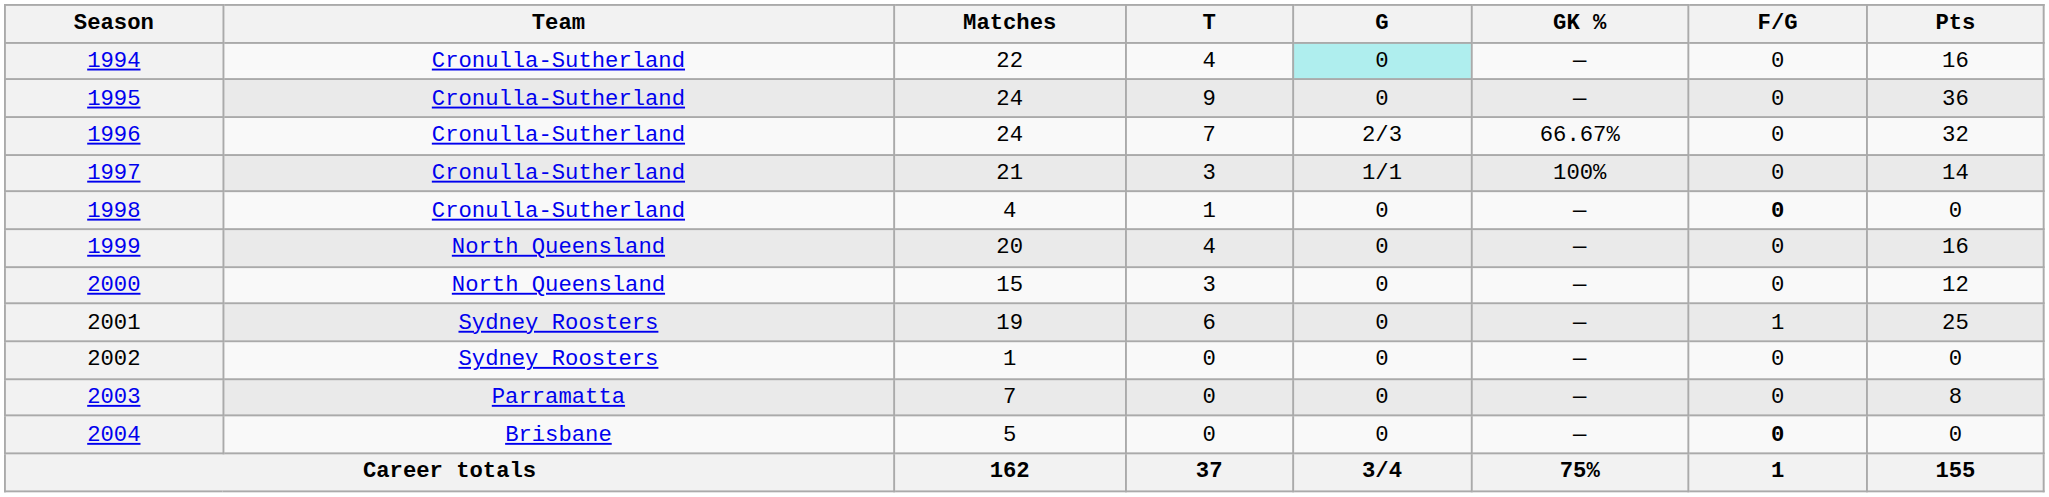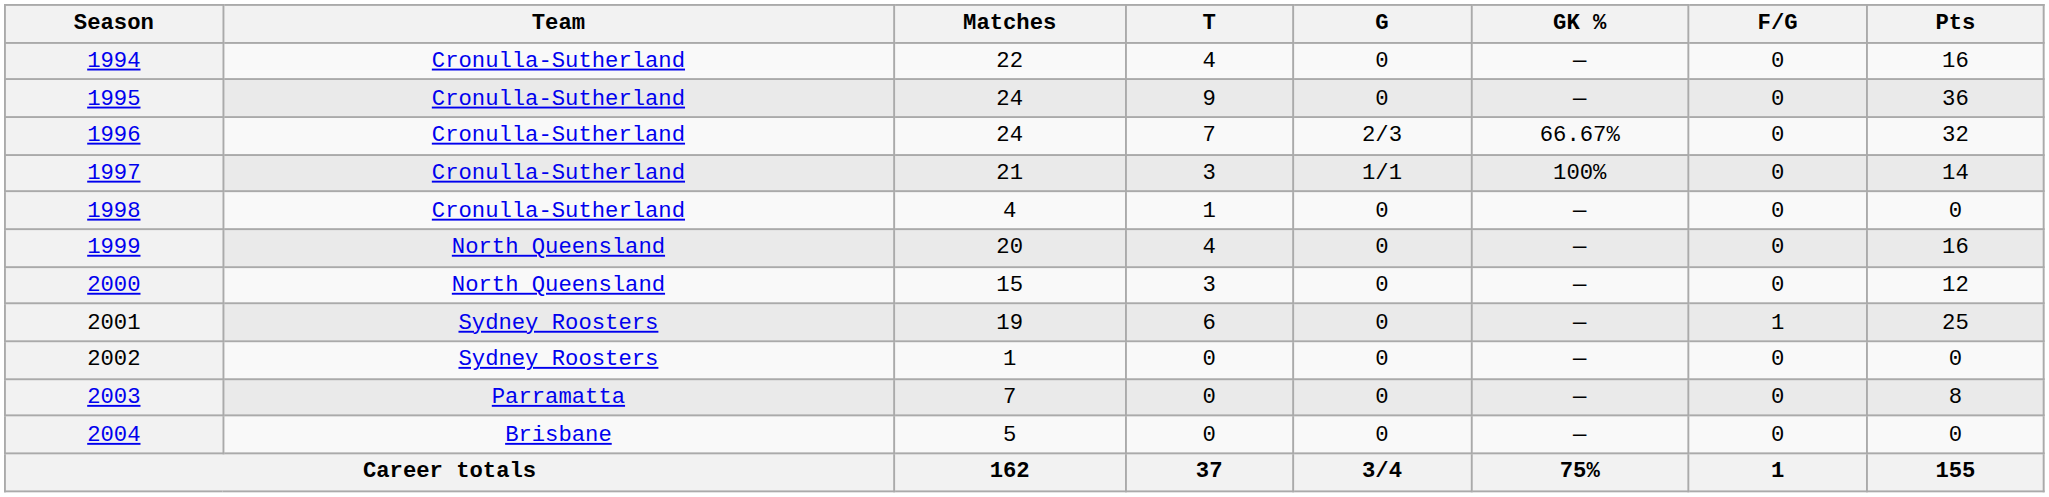1994 | G: paleturquoise background -> no background
1998 | F/G: bold -> normal
2004 | F/G: bold -> normal
